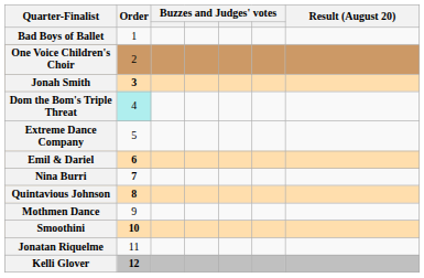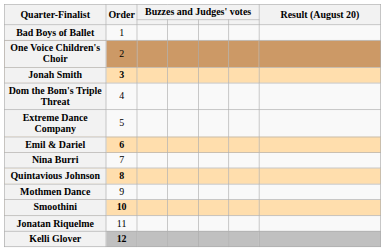Dom the Bom's Triple Threat | Order: paleturquoise background -> no background
Nina Burri | Order: bold -> normal
